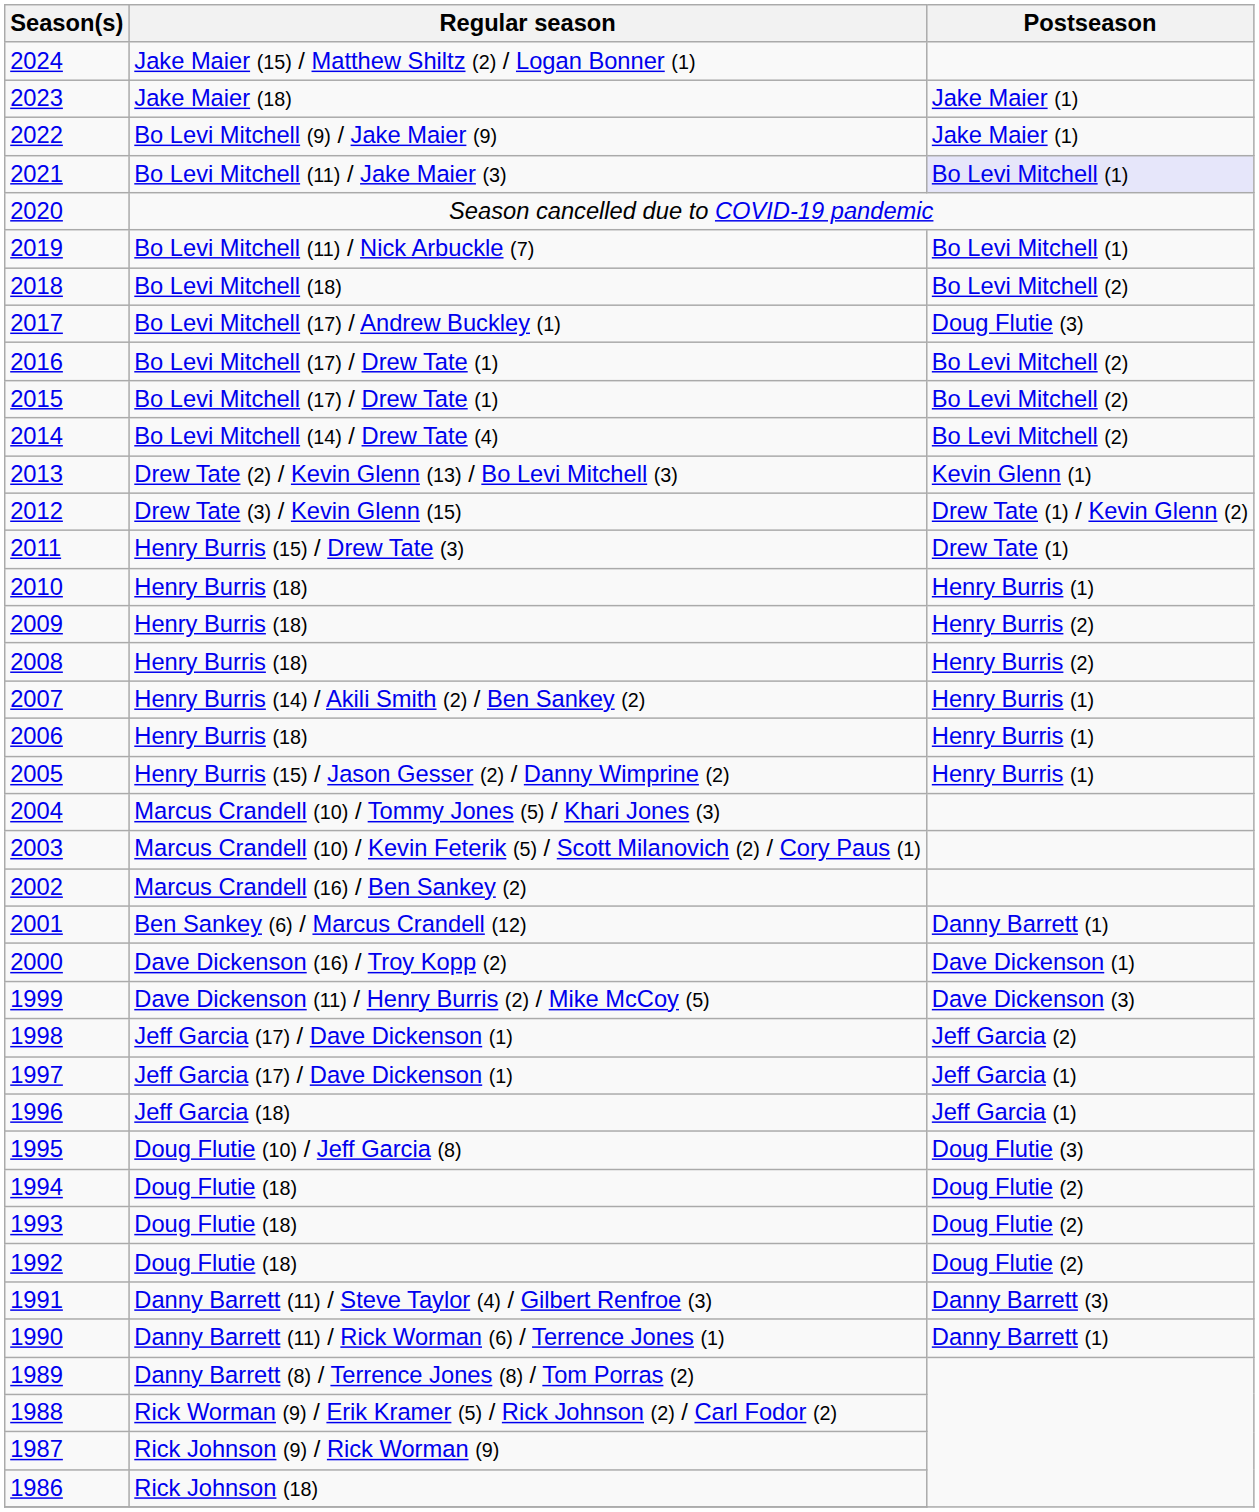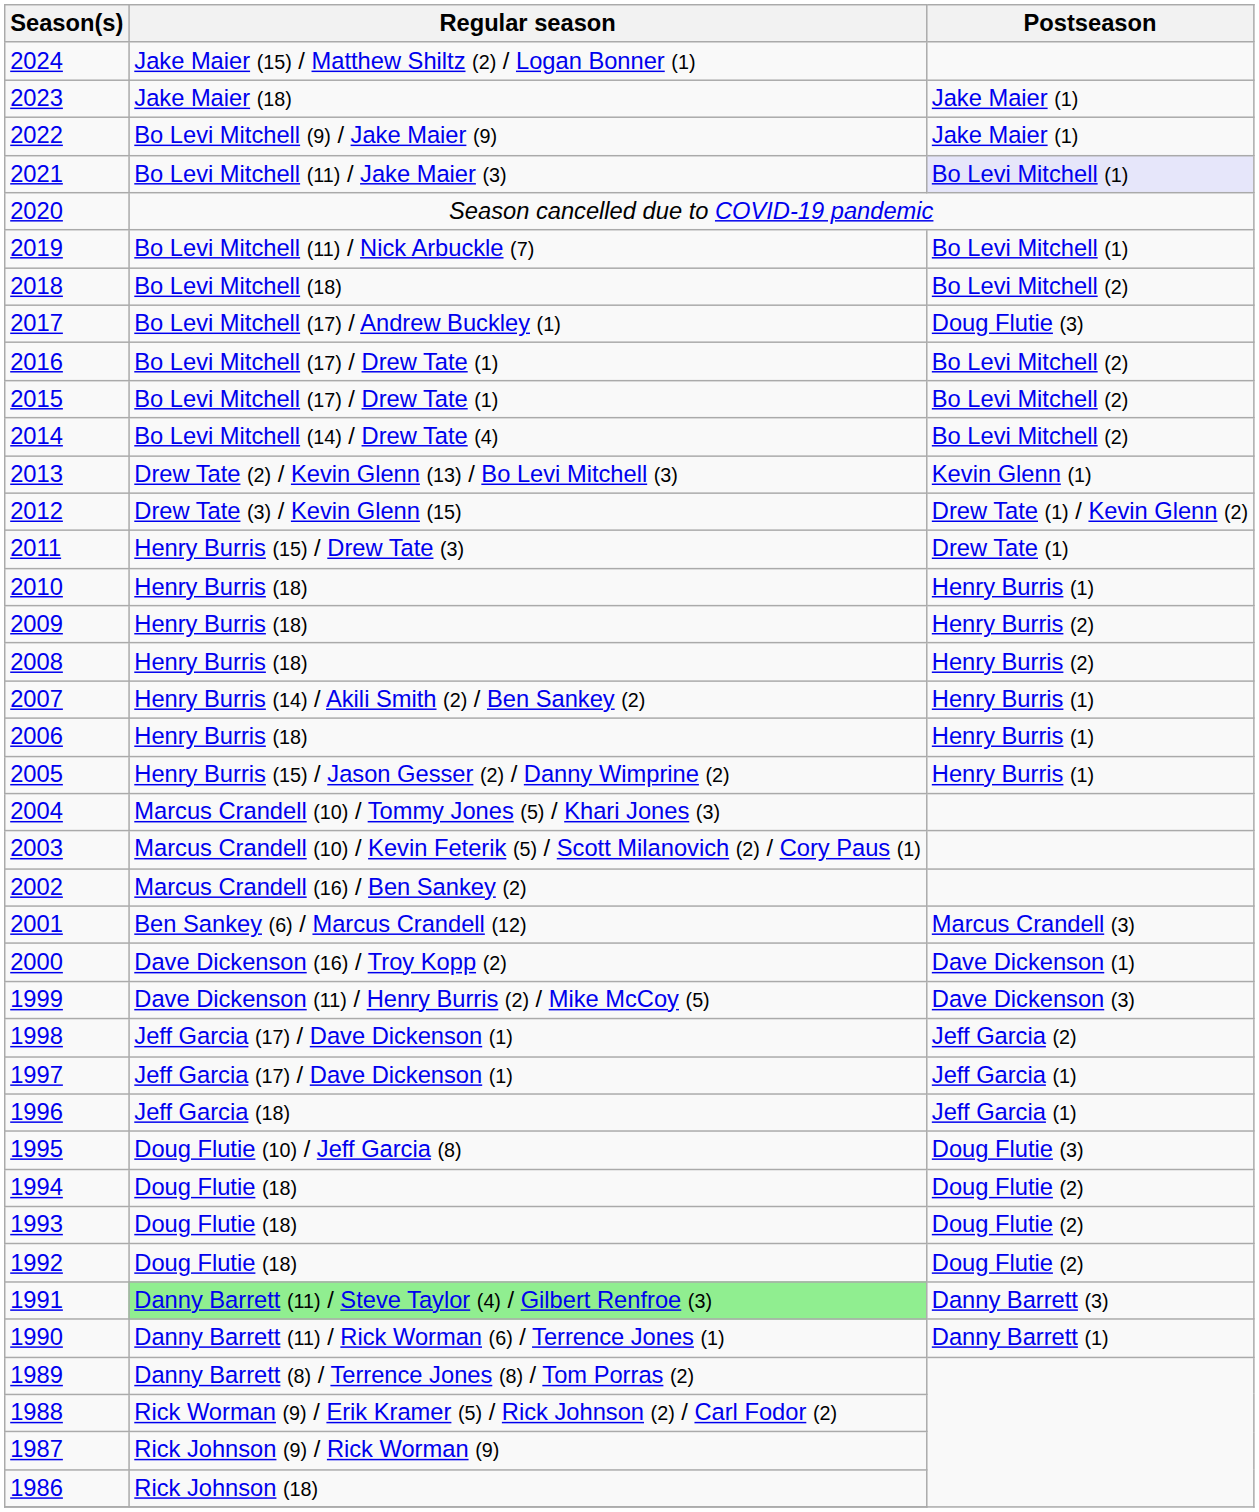2001 | Postseason: Danny Barrett (1) -> Marcus Crandell (3)
1991 | Regular season: no background -> lightgreen background
